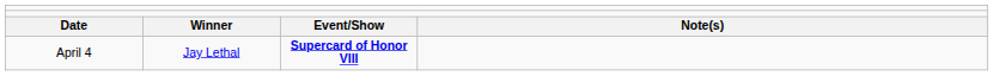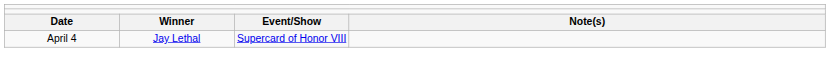April 4 | column 3: bold -> normal
